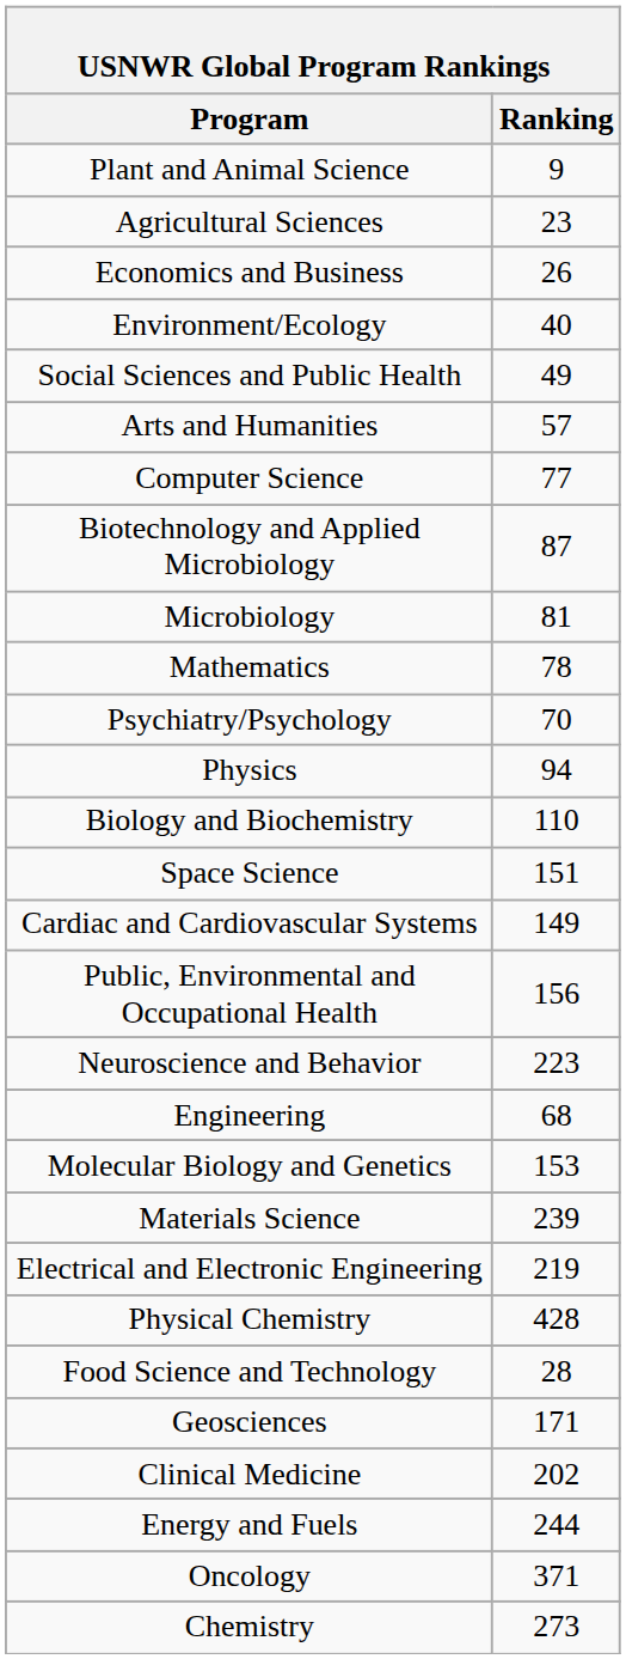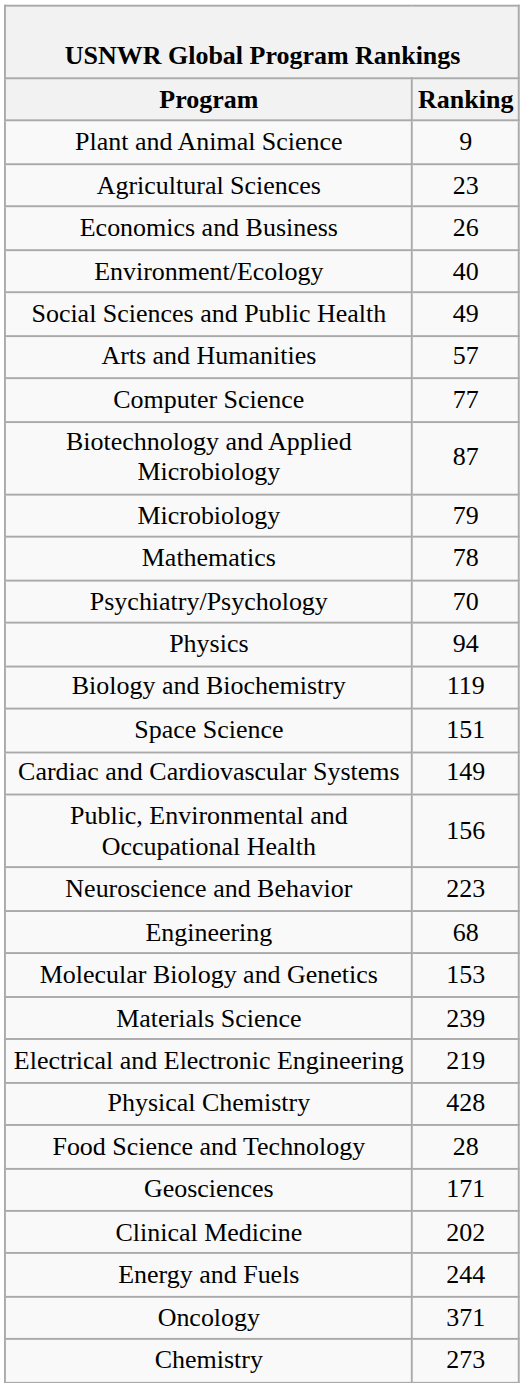Microbiology | Ranking: 81 -> 79
Biology and Biochemistry | Ranking: 110 -> 119
